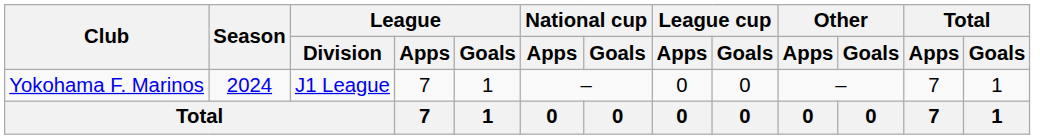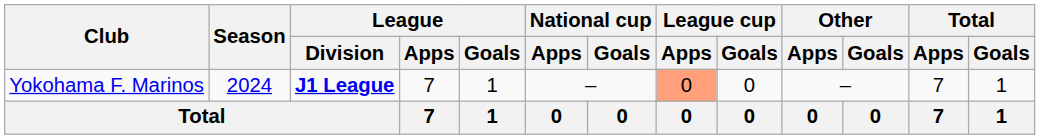Yokohama F. Marinos | League / Division: normal -> bold
Yokohama F. Marinos | League cup / Apps: no background -> lightsalmon background
